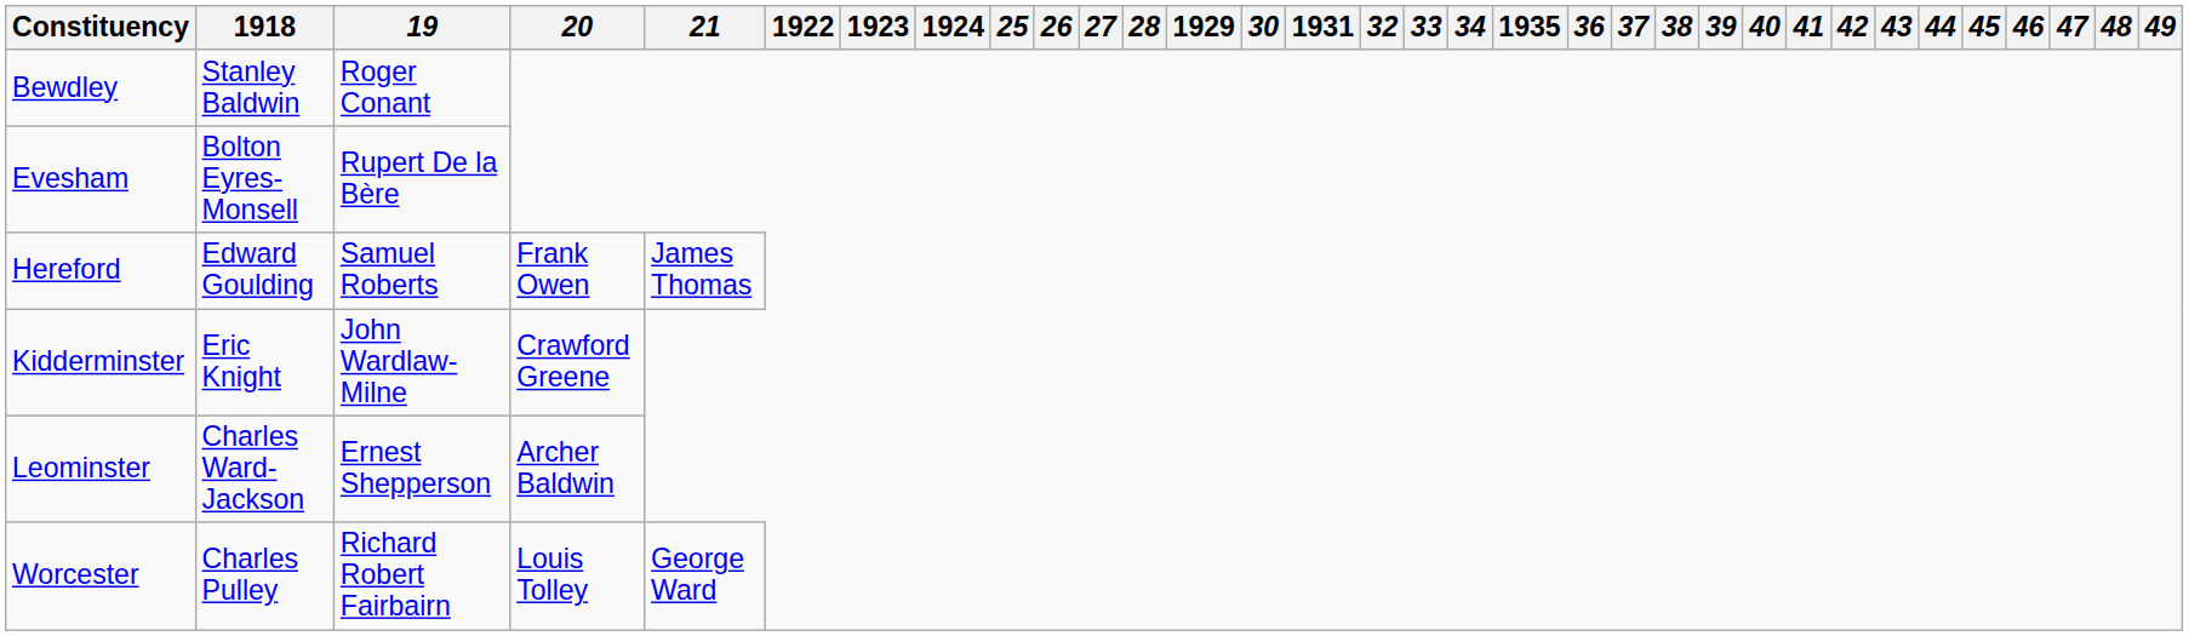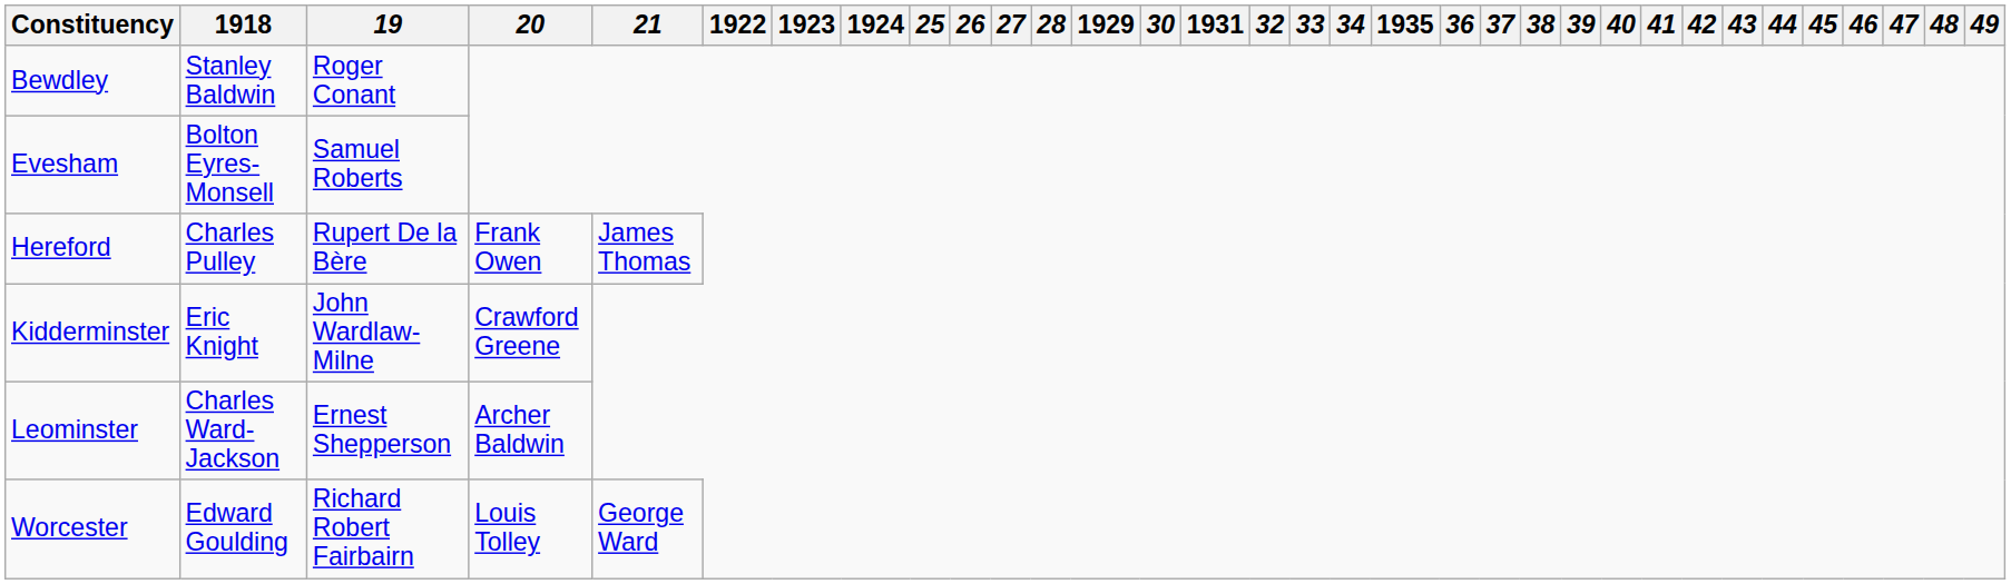Evesham | 19: Rupert De la Bère -> Samuel Roberts
Hereford | 1918: Edward Goulding -> Charles Pulley
Hereford | 19: Samuel Roberts -> Rupert De la Bère
Worcester | 1918: Charles Pulley -> Edward Goulding
